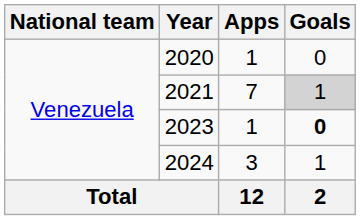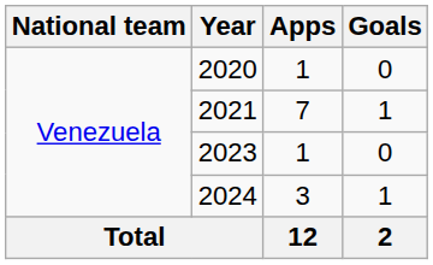2021 | Goals: lightgrey background -> no background
2023 | Goals: bold -> normal
